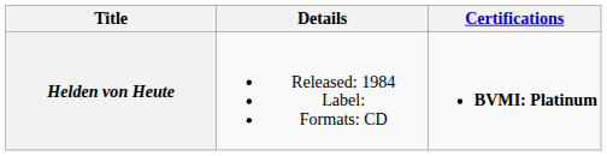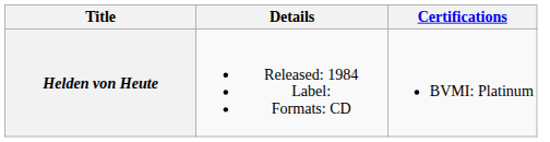Helden von Heute | column 3: bold -> normal
